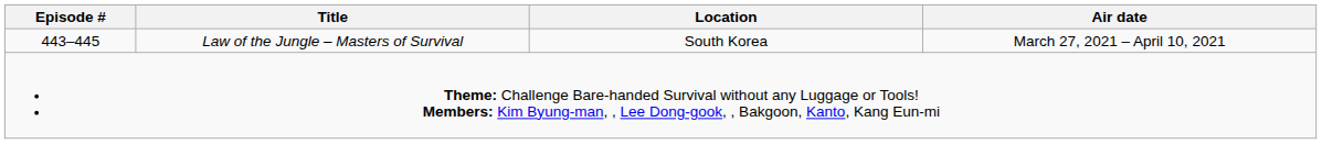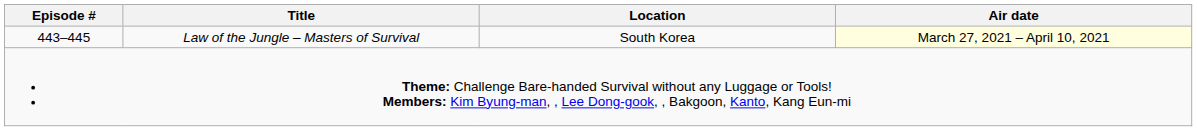443–445 | Air date: no background -> lightyellow background
